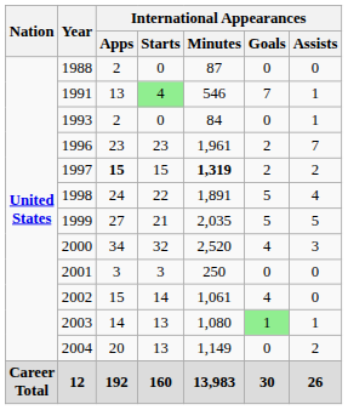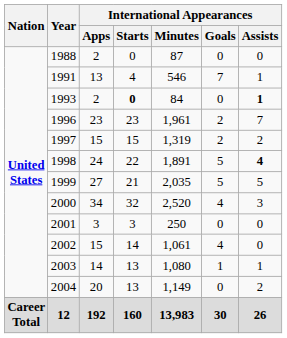1991 | International Appearances / Starts: lightgreen background -> no background
1993 | International Appearances / Starts: normal -> bold
1993 | International Appearances / Assists: normal -> bold
1997 | International Appearances / Apps: bold -> normal
1997 | International Appearances / Minutes: bold -> normal
1998 | International Appearances / Assists: normal -> bold
2003 | International Appearances / Goals: lightgreen background -> no background
